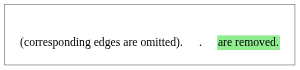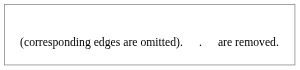(corresponding edges are omitted). | column 3: lightgreen background -> no background
